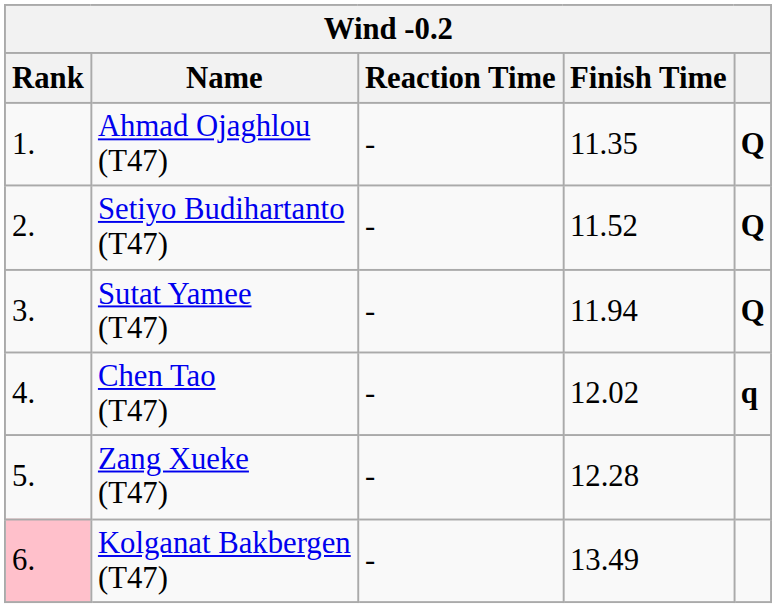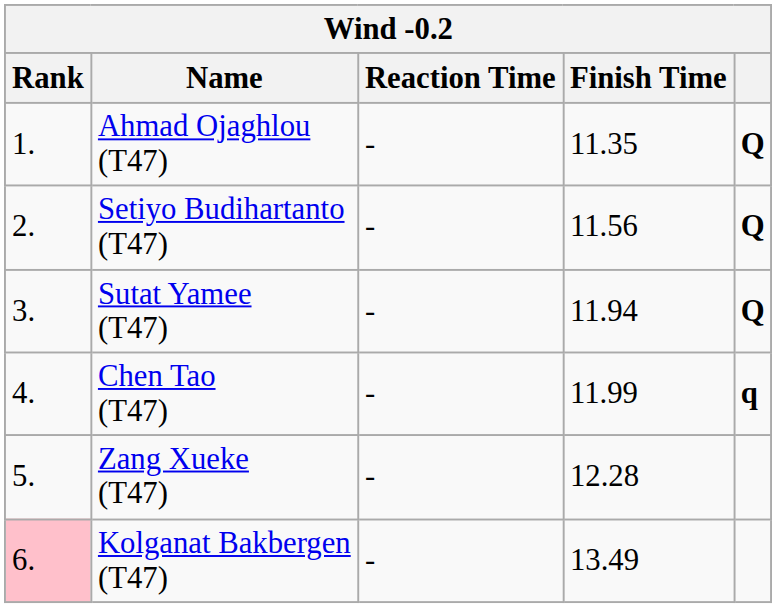Setiyo Budihartanto (T47) | Finish Time: 11.52 -> 11.56
Chen Tao (T47) | Finish Time: 12.02 -> 11.99
